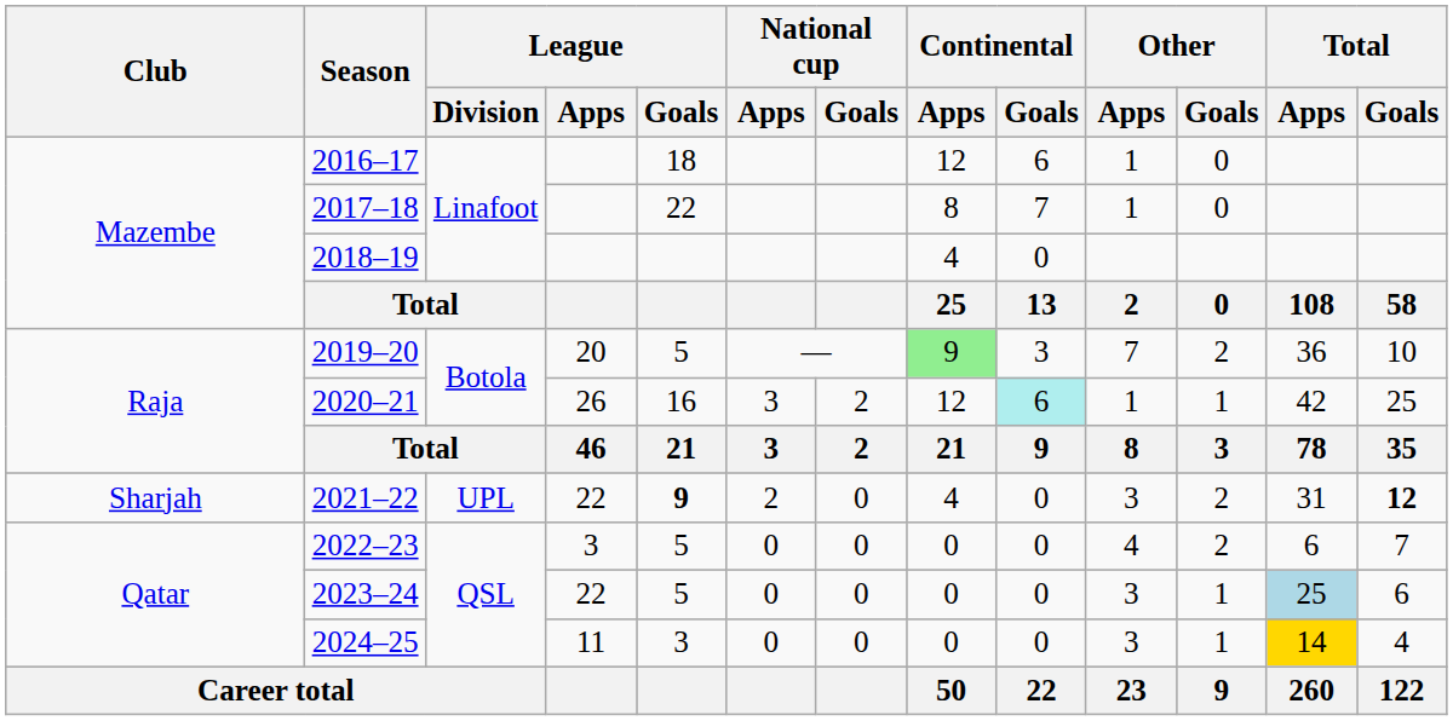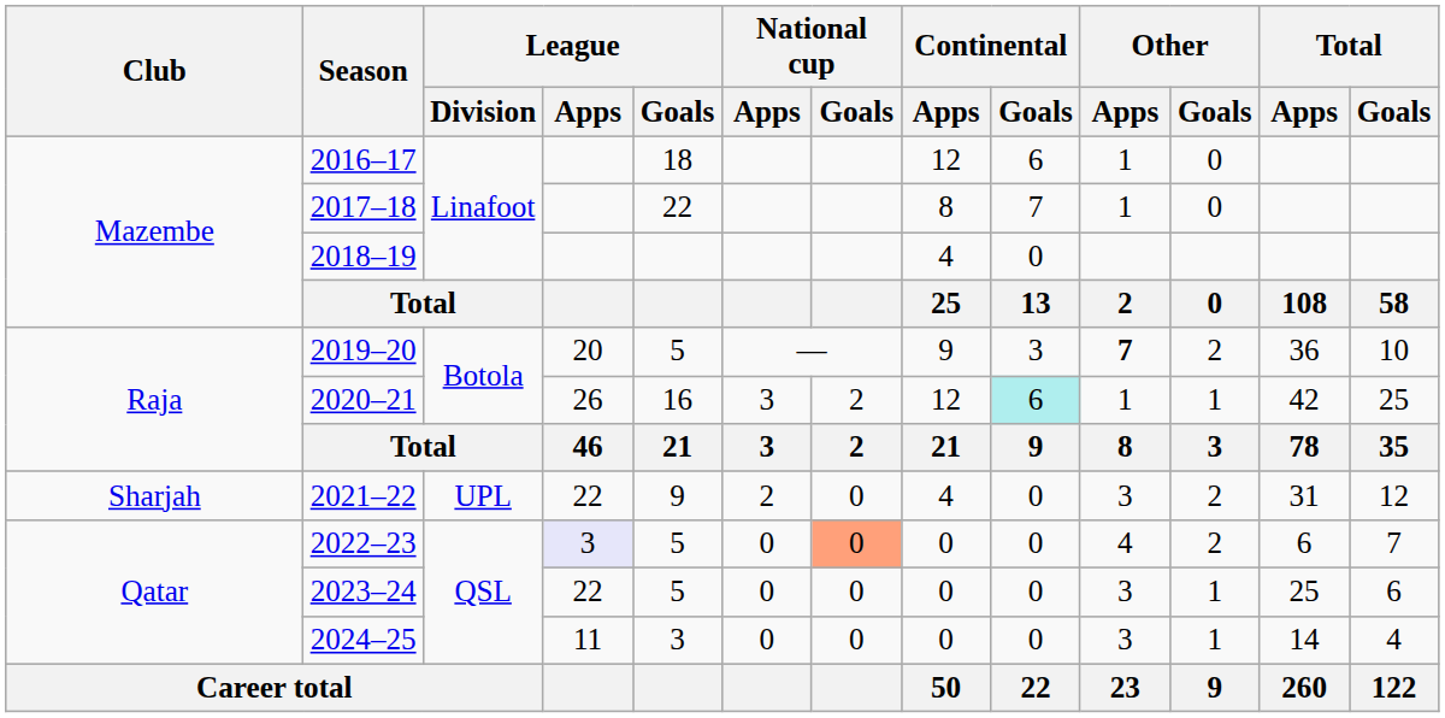2019–20 | Continental / Apps: lightgreen background -> no background
2019–20 | Other / Apps: normal -> bold
2021–22 | League / Goals: bold -> normal
2021–22 | Total / Goals: bold -> normal
2022–23 | League / Apps: no background -> lavender background
2022–23 | National cup / Goals: no background -> lightsalmon background
2023–24 | Total / Apps: lightblue background -> no background
2024–25 | Total / Apps: gold background -> no background
